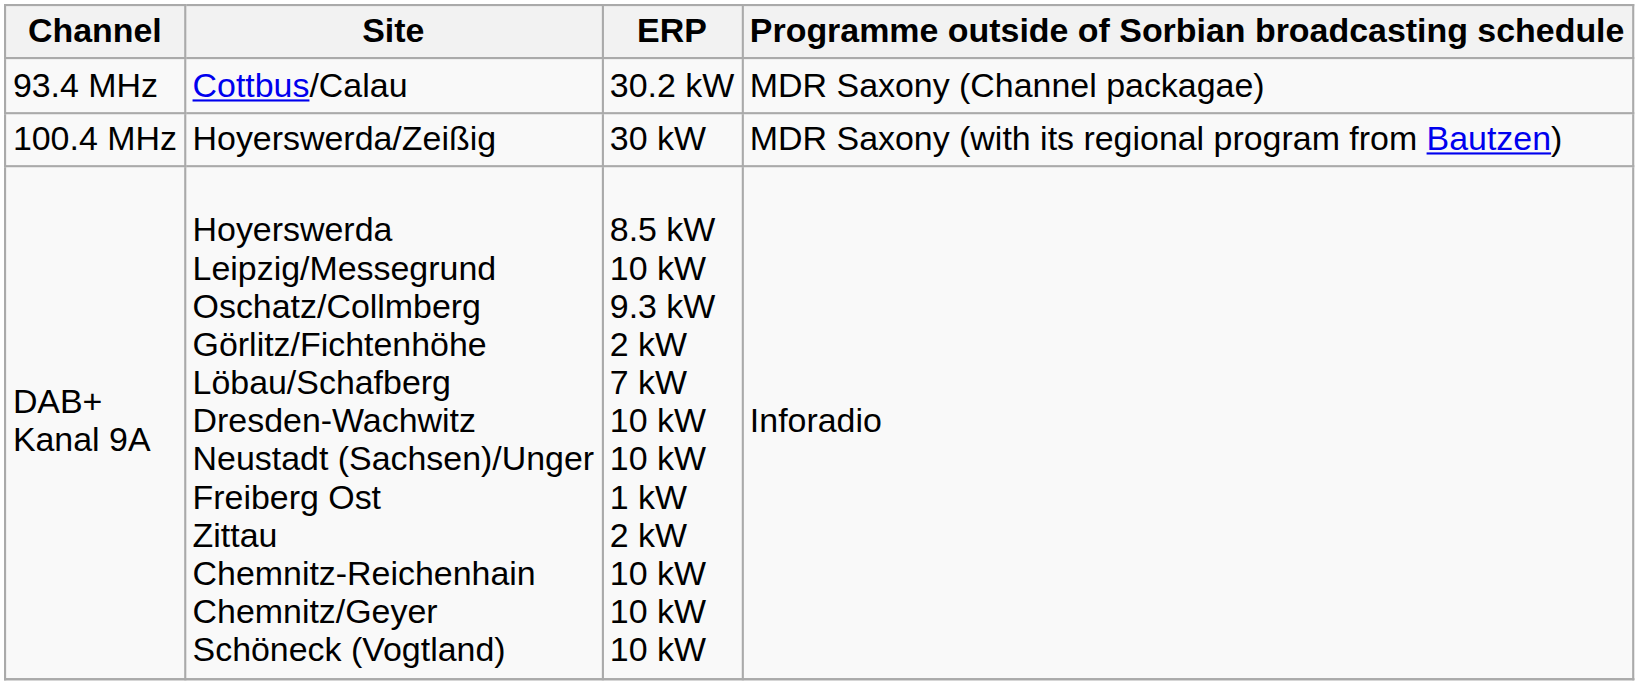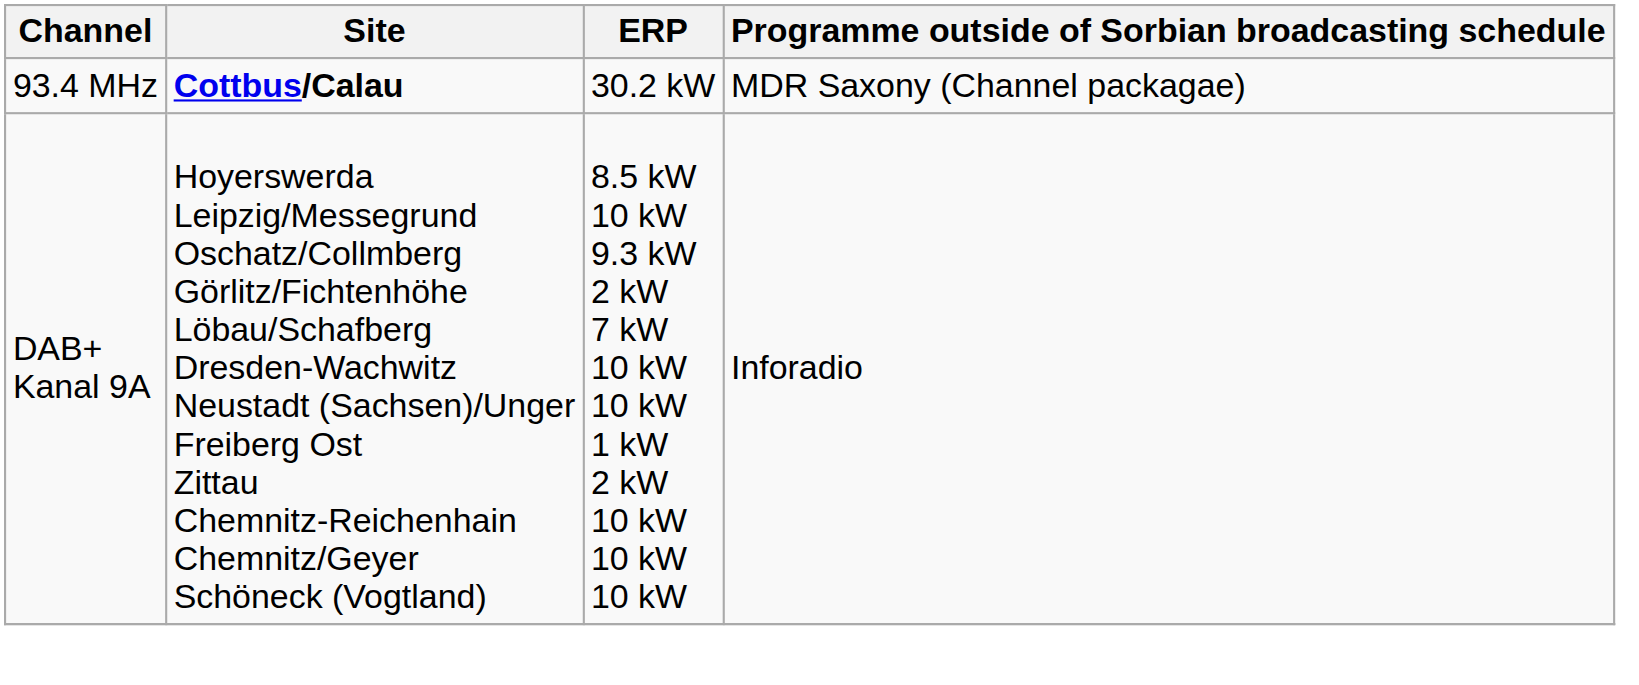93.4 MHz | Site: normal -> bold
- row: 100.4 MHz | Hoyerswerda/Zeißig | 30 kW | MDR Saxony (with its regional program from Bautzen)
